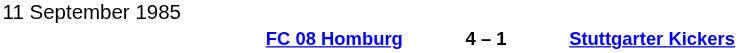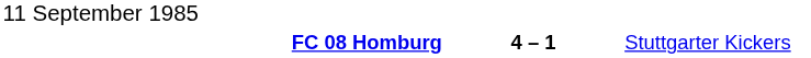FC 08 Homburg | column 3: bold -> normal
